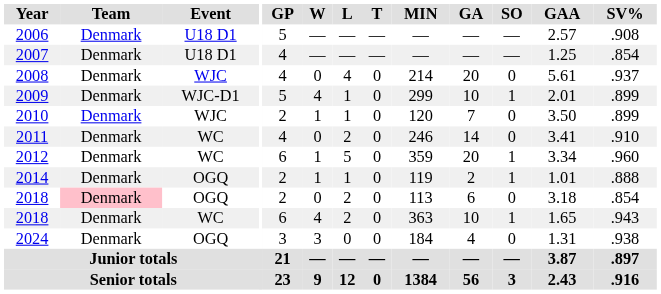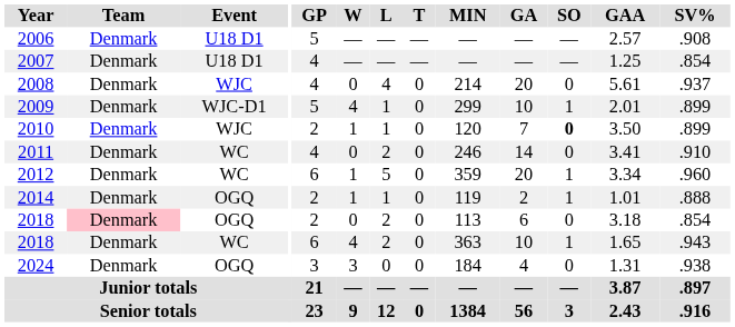2010 | SO: normal -> bold
